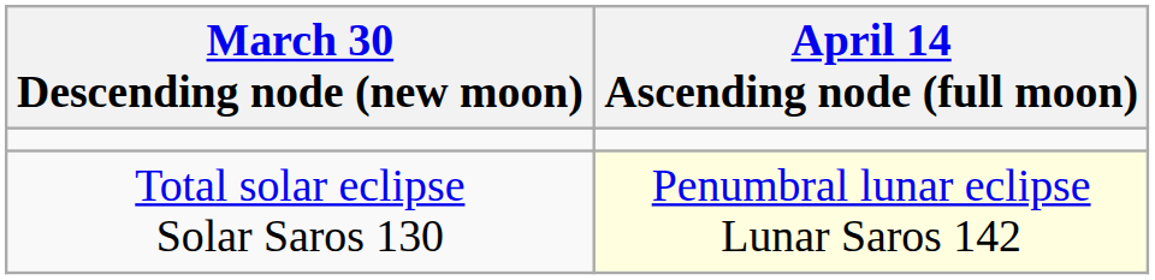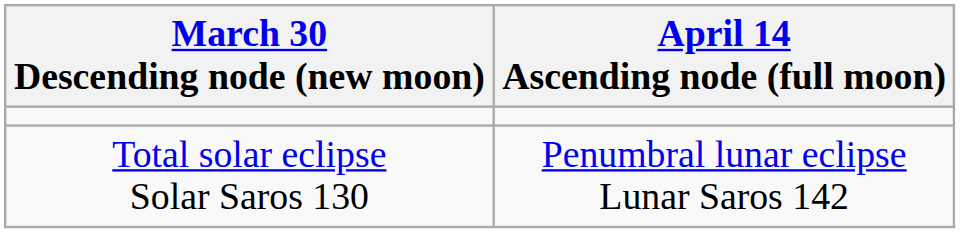row 3 | April 14 Ascending node (full moon): lightyellow background -> no background
